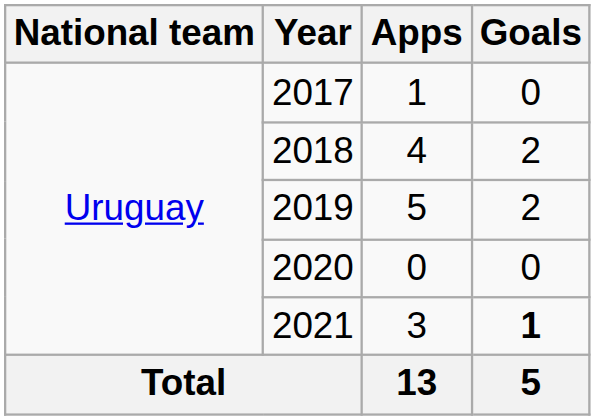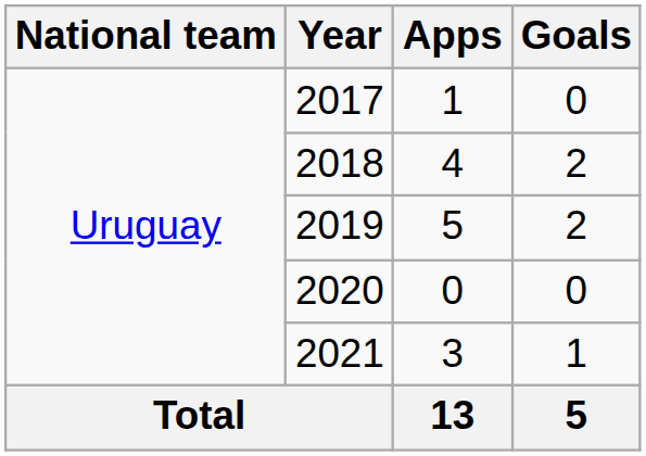2021 | Goals: bold -> normal
